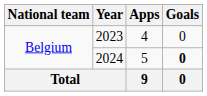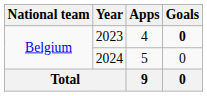2023 | Goals: normal -> bold
2024 | Goals: bold -> normal
